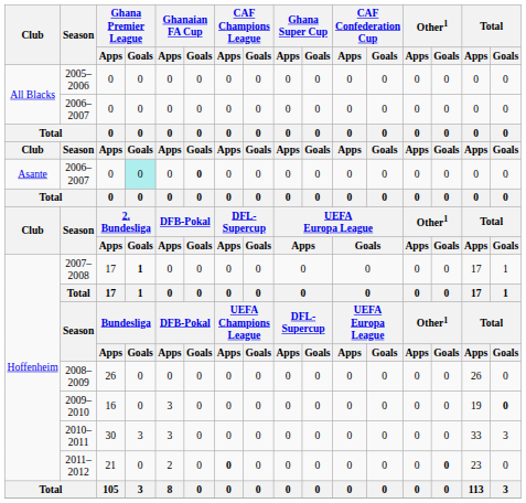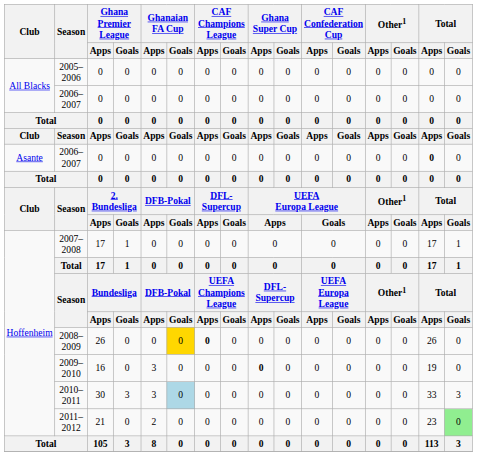Asante / 2006–2007 | Ghana Premier League / Goals: paleturquoise background -> no background
Asante / 2006–2007 | Ghanaian FA Cup / Goals: bold -> normal
Asante / 2006–2007 | Total / Apps: normal -> bold
2007–2008 | Ghana Premier League / Goals: bold -> normal
2008–2009 | Ghanaian FA Cup / Goals: no background -> gold background
2008–2009 | CAF Champions League / Apps: normal -> bold
2009–2010 | Ghana Super Cup / Apps: normal -> bold
2009–2010 | Total / Goals: bold -> normal
2010–2011 | Ghanaian FA Cup / Goals: no background -> lightblue background
2011–2012 | CAF Champions League / Apps: bold -> normal
2011–2012 | Other1 / Goals: bold -> normal
2011–2012 | Total / Goals: no background -> lightgreen background
